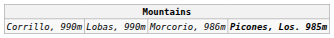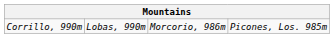Corrillo, 990m | column 4: bold -> normal
